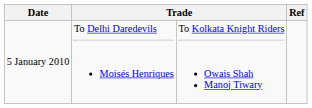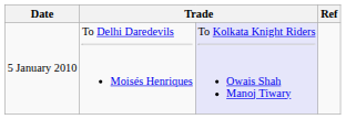5 January 2010 | column 3: no background -> lavender background
